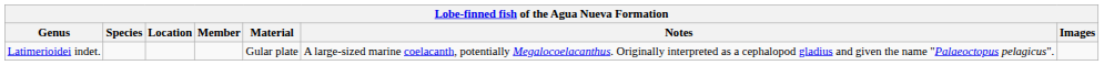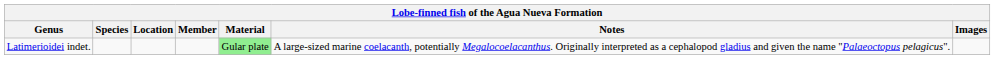Latimerioidei indet. | Material: no background -> lightgreen background
